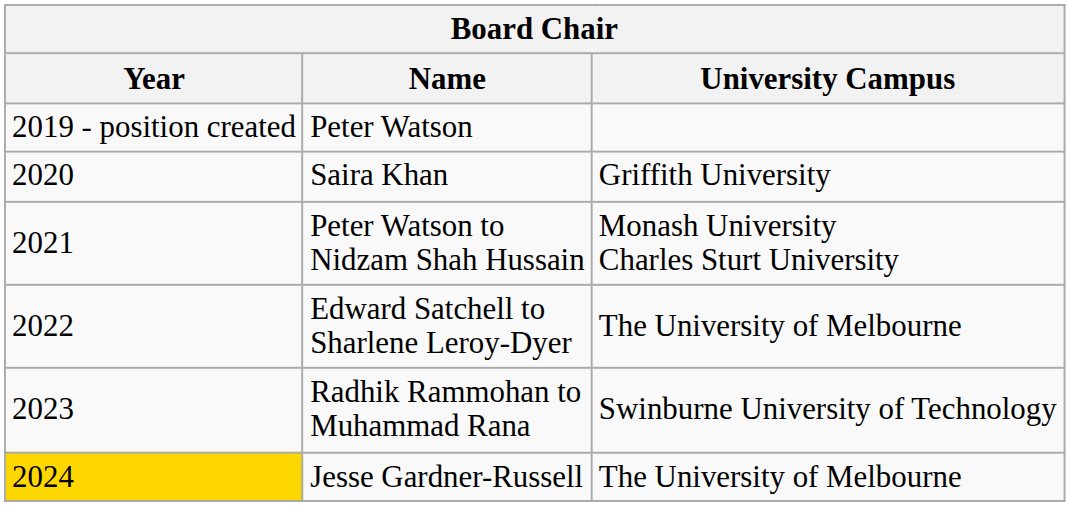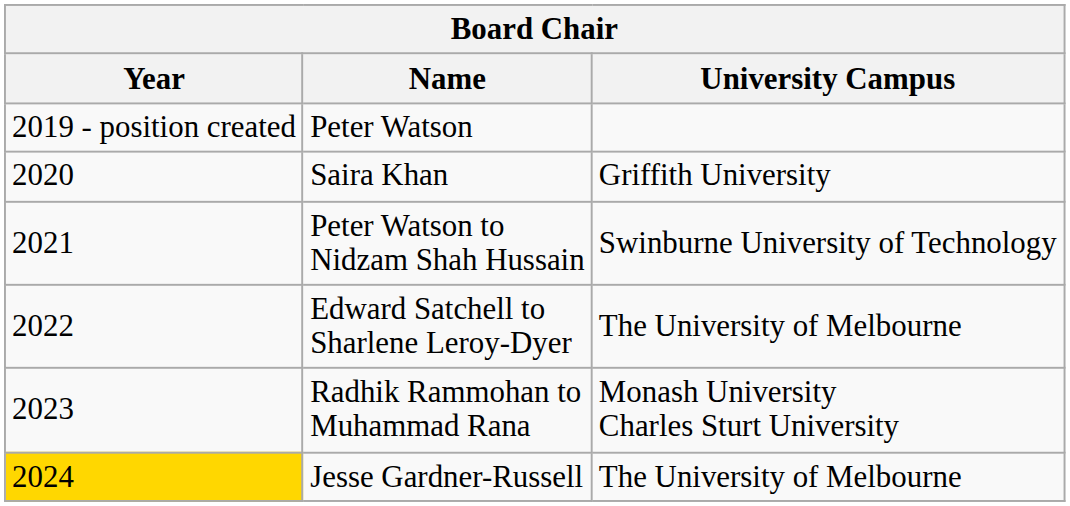Peter Watson to Nidzam Shah Hussain | University Campus: Monash University Charles Sturt University -> Swinburne University of Technology
Radhik Rammohan to Muhammad Rana | University Campus: Swinburne University of Technology -> Monash University Charles Sturt University
